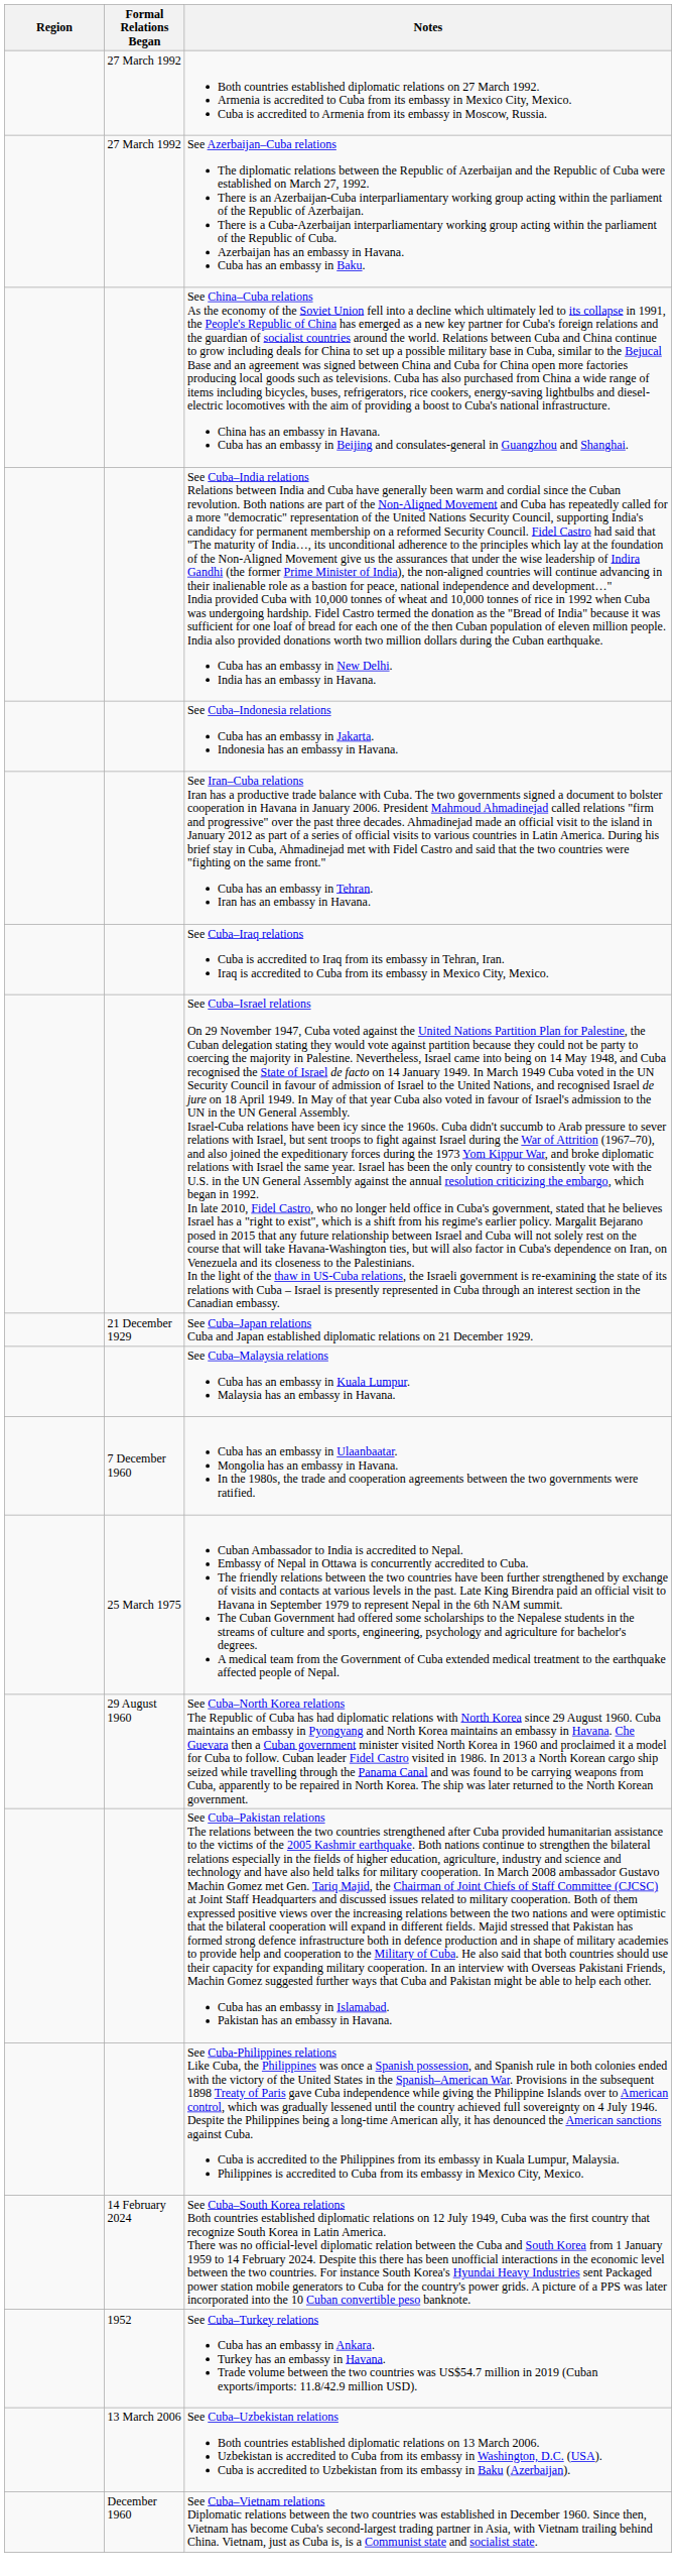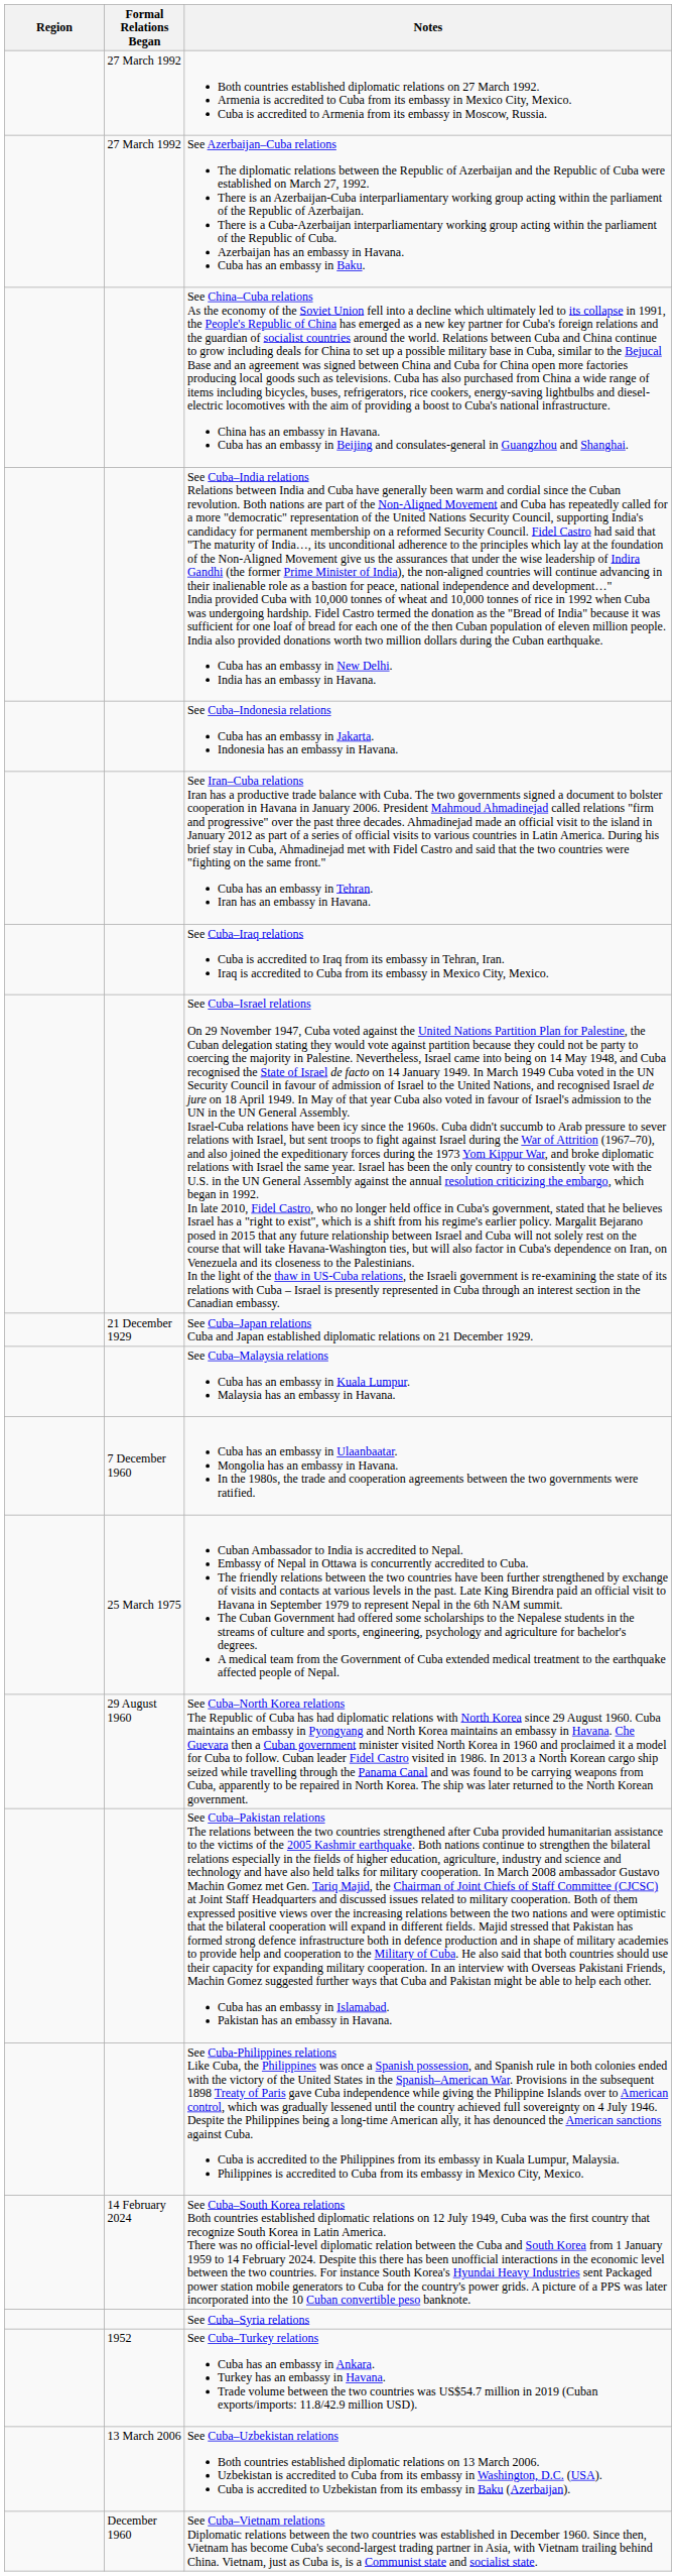+ row: See Cuba–Syria relations
